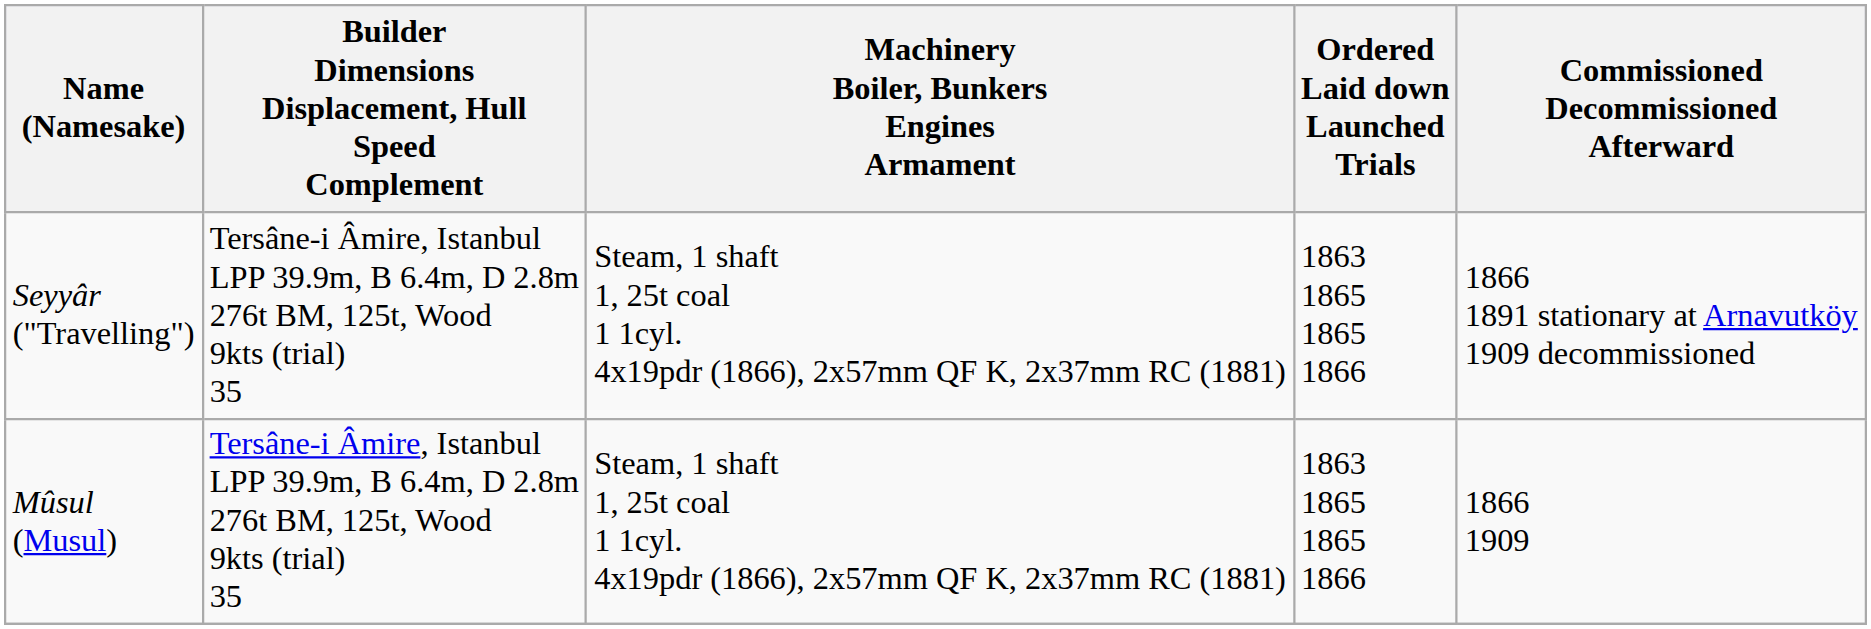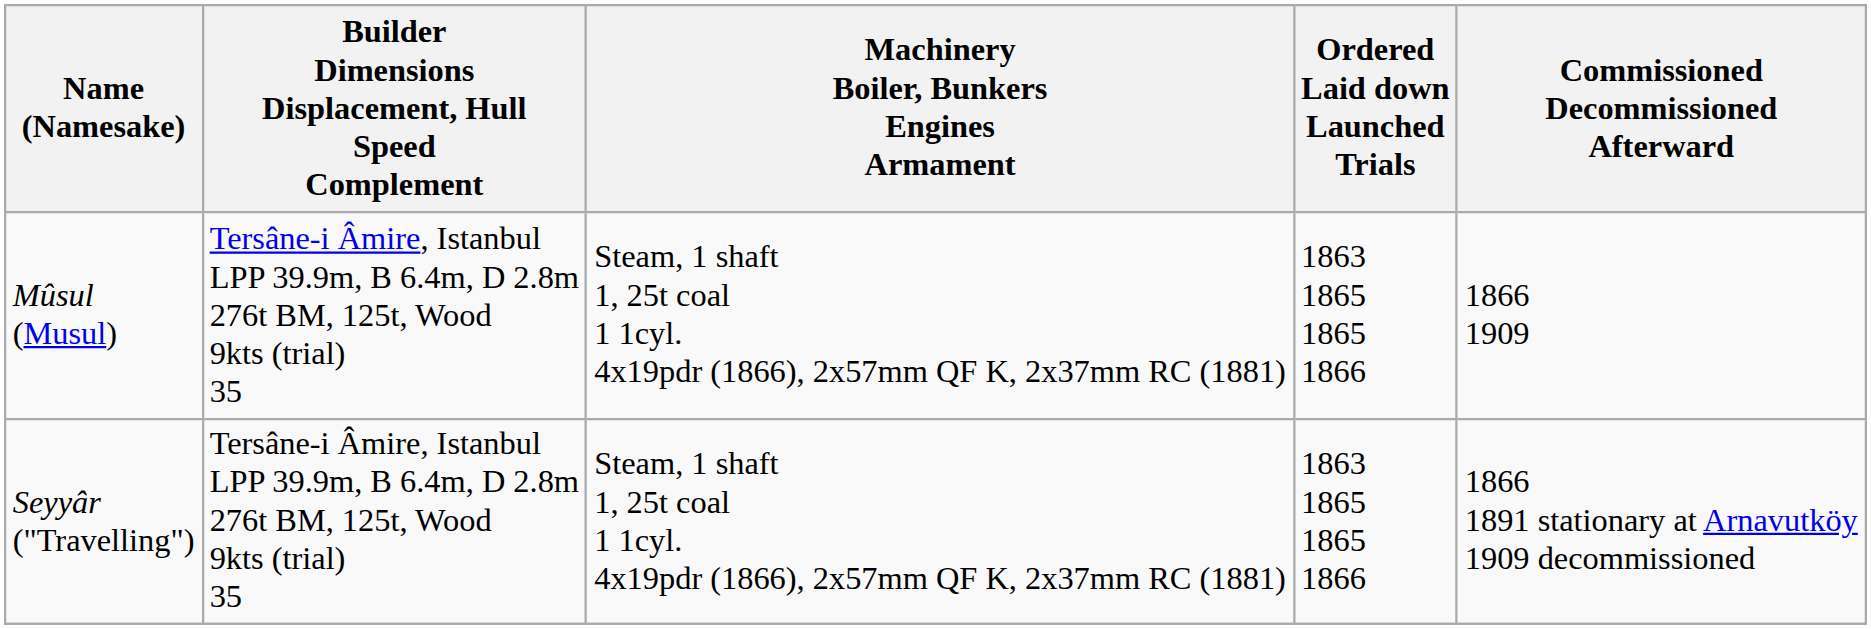rows swapped: Mûsul (Musul) <-> Seyyâr ("Travelling")
